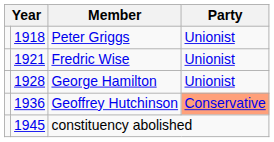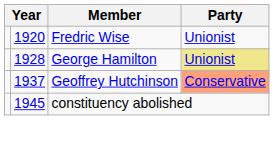- row: 1918 | Peter Griggs | Unionist
Fredric Wise | column 2: 1921 -> 1920
George Hamilton | Party: no background -> khaki background
Geoffrey Hutchinson | column 2: 1936 -> 1937
